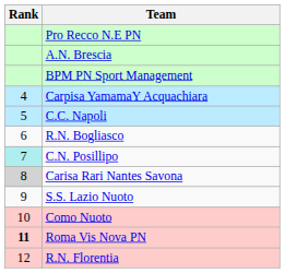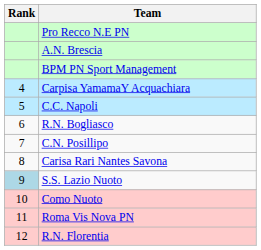C.N. Posillipo | Rank: paleturquoise background -> no background
Carisa Rari Nantes Savona | Rank: lightgrey background -> no background
S.S. Lazio Nuoto | Rank: no background -> lightblue background
Roma Vis Nova PN | Rank: bold -> normal
